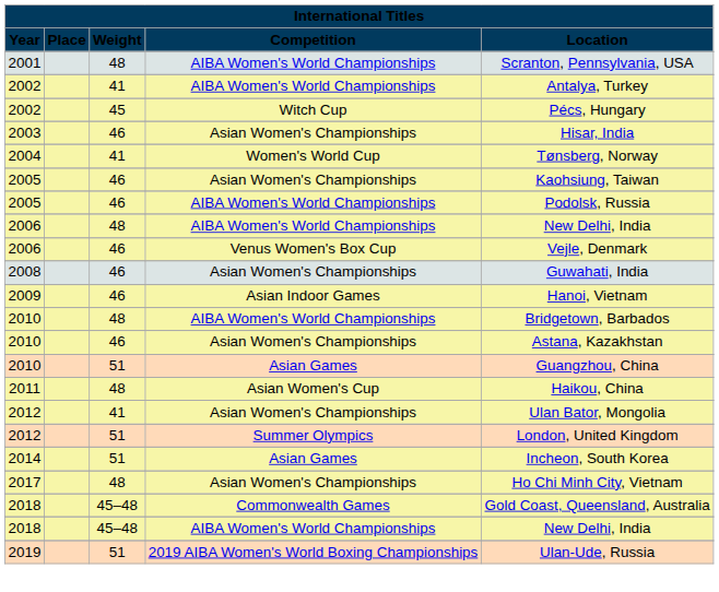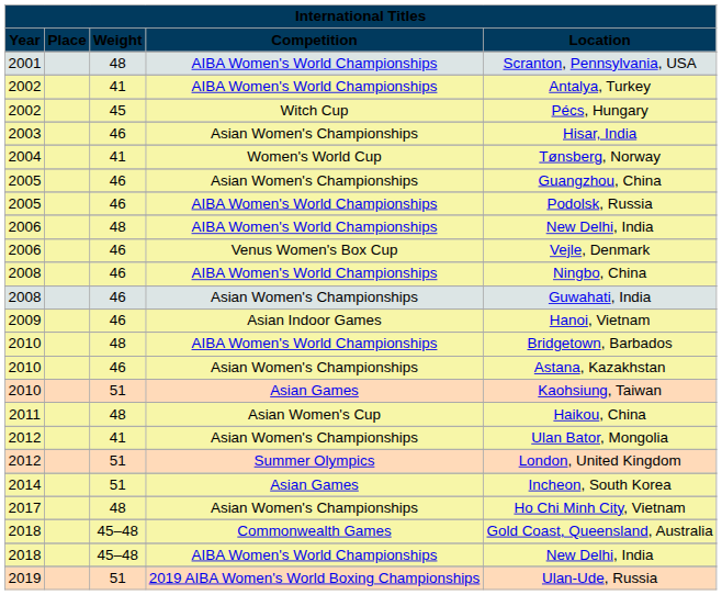2005 / Asian Women's Championships | Location: Kaohsiung, Taiwan -> Guangzhou, China
+ row: 2008 | 46 | AIBA Women's World Championships | Ningbo, China
2010 / Asian Games | Location: Guangzhou, China -> Kaohsiung, Taiwan
